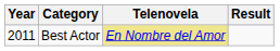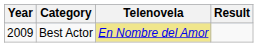Best Actor | Year: 2011 -> 2009
